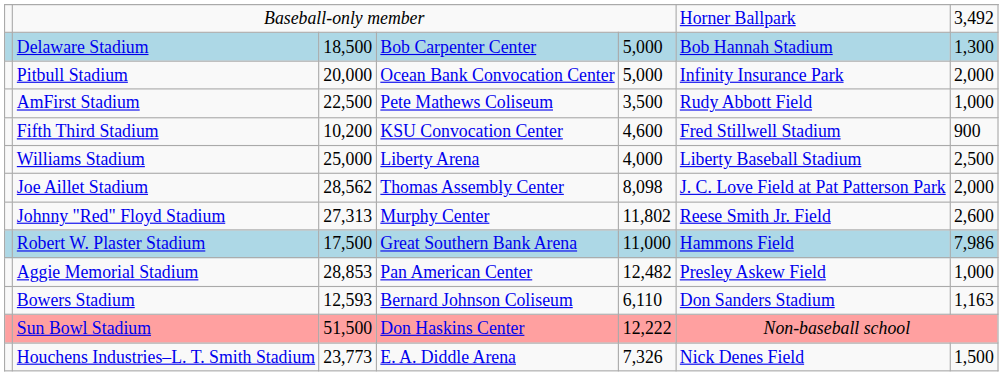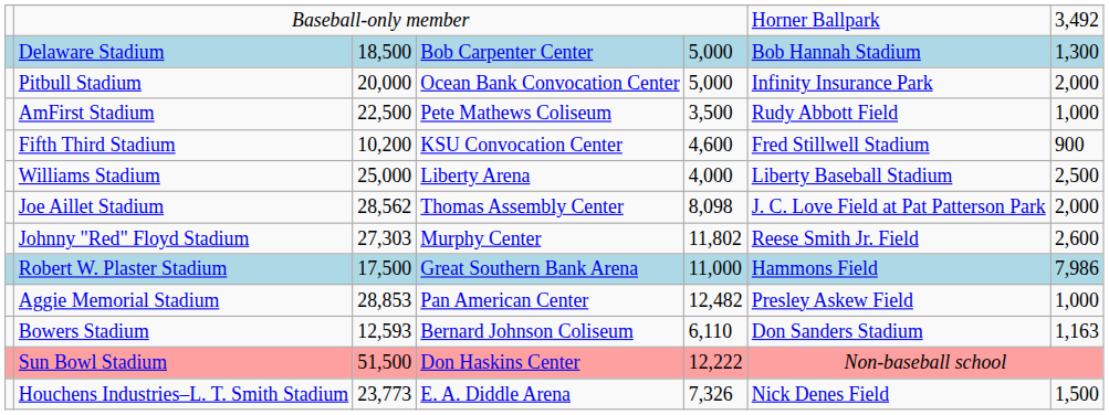Johnny "Red" Floyd Stadium | column 3: 27,313 -> 27,303
